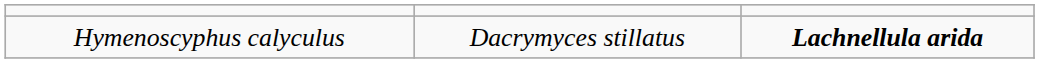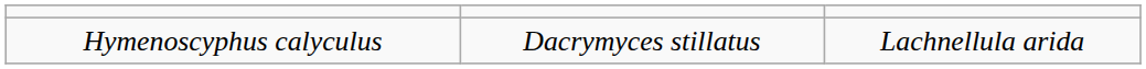Hymenoscyphus calyculus | column 3: bold -> normal
